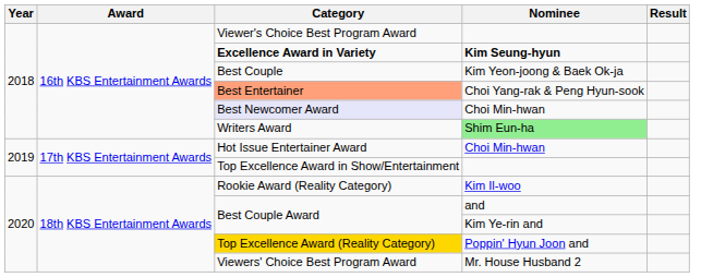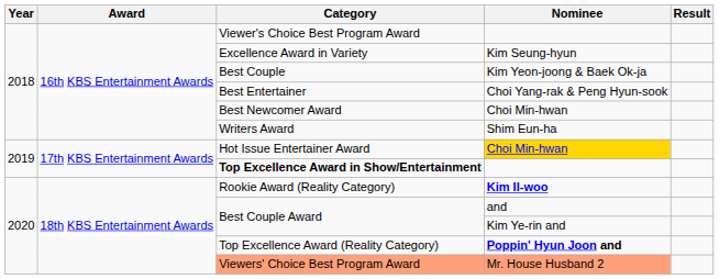Excellence Award in Variety | Category: bold -> normal
Excellence Award in Variety | Nominee: bold -> normal
Best Entertainer | Category: lightsalmon background -> no background
Best Newcomer Award | Category: lavender background -> no background
Writers Award | Nominee: lightgreen background -> no background
Hot Issue Entertainer Award | Nominee: no background -> gold background
Top Excellence Award in Show/Entertainment | Category: normal -> bold
Rookie Award (Reality Category) | Nominee: normal -> bold
Top Excellence Award (Reality Category) | Category: gold background -> no background
Top Excellence Award (Reality Category) | Nominee: normal -> bold
Viewers' Choice Best Program Award | Category: no background -> lightsalmon background
Viewers' Choice Best Program Award | Nominee: no background -> lightsalmon background
